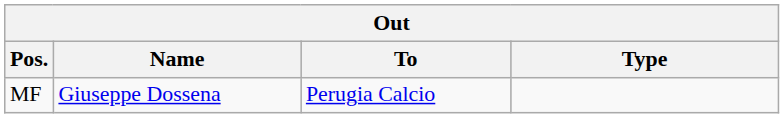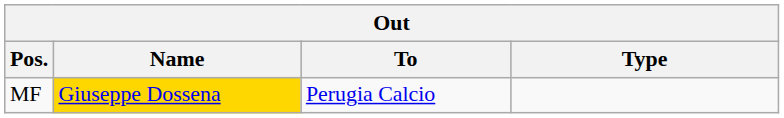MF | Name: no background -> gold background
